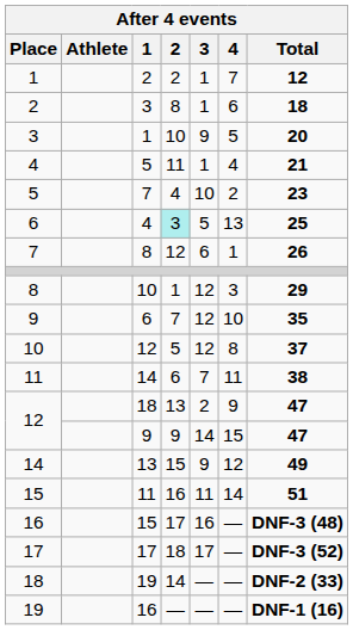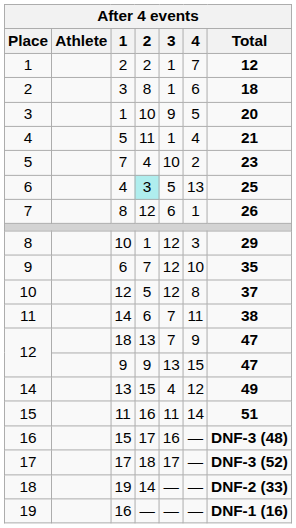row 15 | 3: 2 -> 7
row 16 | 3: 14 -> 13
row 17 | 3: 9 -> 4
